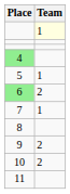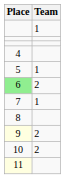row 2 | Team: lightyellow background -> no background
row 5 | Place: lightgreen background -> no background
row 10 | Place: no background -> lightyellow background
row 12 | Place: no background -> lightyellow background
